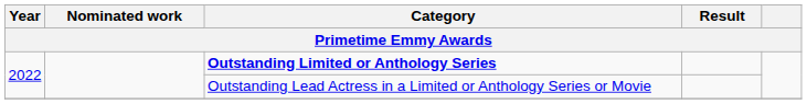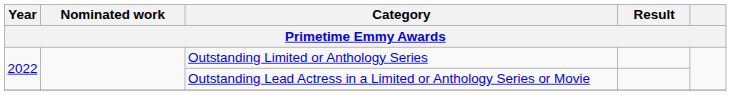Outstanding Limited or Anthology Series | Category: bold -> normal
